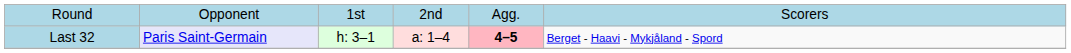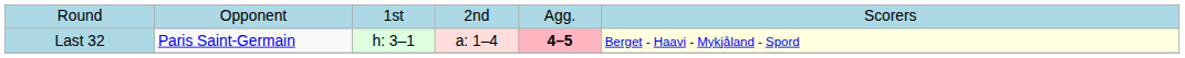Last 32 | column 2: lavender background -> no background
Last 32 | column 6: no background -> lightyellow background
